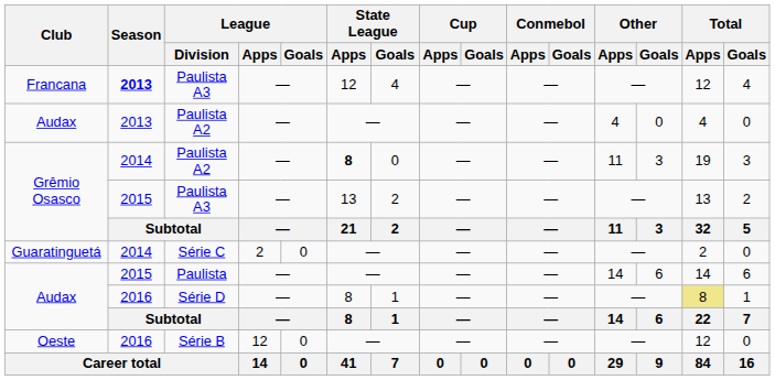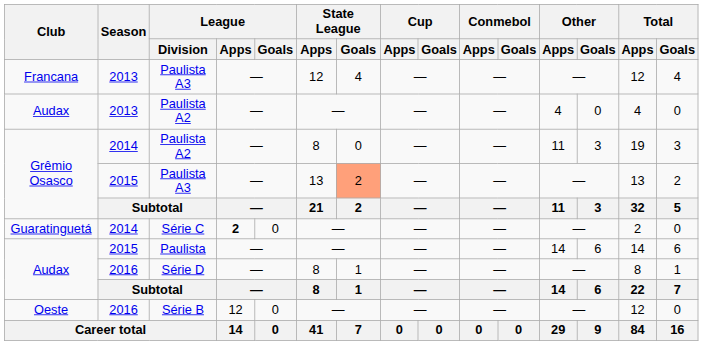Francana / Paulista A3 | Season: bold -> normal
Grêmio Osasco / Paulista A2 | State League / Apps: bold -> normal
Grêmio Osasco / Paulista A3 | State League / Goals: no background -> lightsalmon background
Série C | League / Apps: normal -> bold
Série D | Total / Apps: khaki background -> no background
